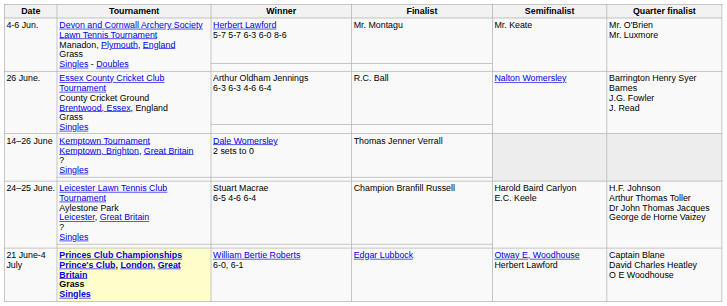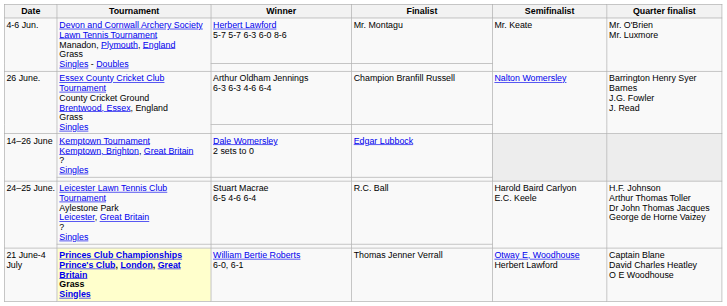row 4 | Finalist: R.C. Ball -> Champion Branfill Russell
row 6 | Finalist: Thomas Jenner Verrall -> Edgar Lubbock
row 8 | Finalist: Champion Branfill Russell -> R.C. Ball
row 10 | Finalist: Edgar Lubbock -> Thomas Jenner Verrall
